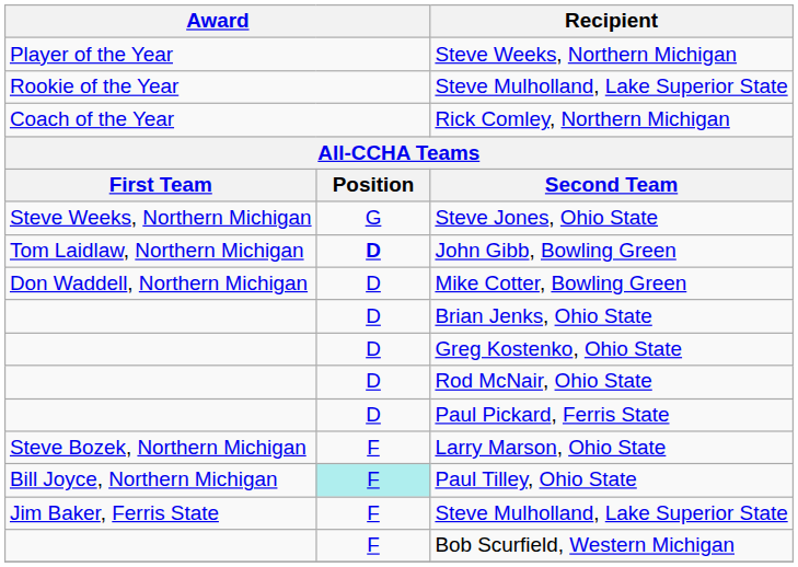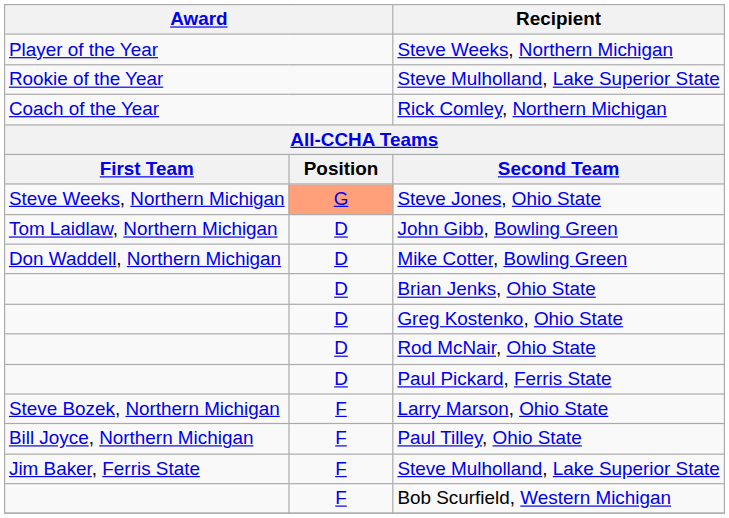Steve Jones, Ohio State | column 2: no background -> lightsalmon background
John Gibb, Bowling Green | column 2: bold -> normal
Paul Tilley, Ohio State | column 2: paleturquoise background -> no background
